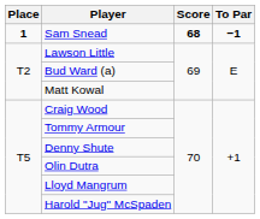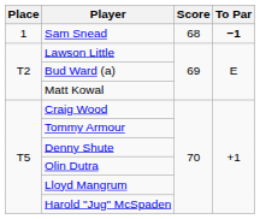Sam Snead | Place: bold -> normal
Sam Snead | Score: bold -> normal
